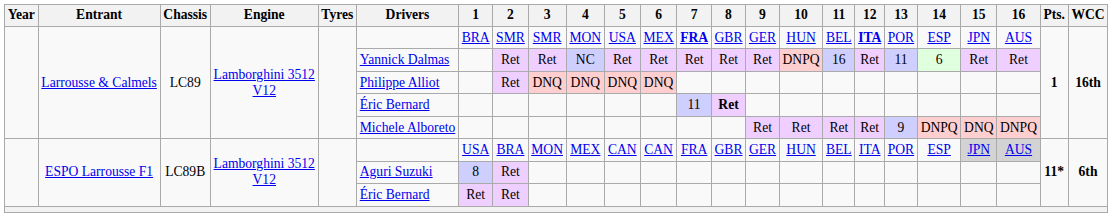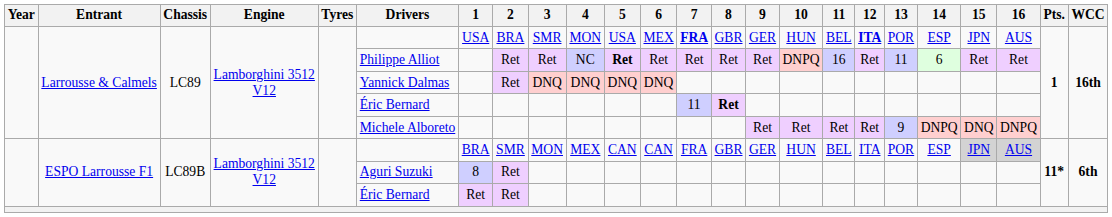row 2 | 1: BRA -> USA
row 2 | 2: SMR -> BRA
row 3 | Drivers: Yannick Dalmas -> Philippe Alliot
row 3 | 5: normal -> bold
row 4 | Drivers: Philippe Alliot -> Yannick Dalmas
row 7 | 1: USA -> BRA
row 7 | 2: BRA -> SMR
